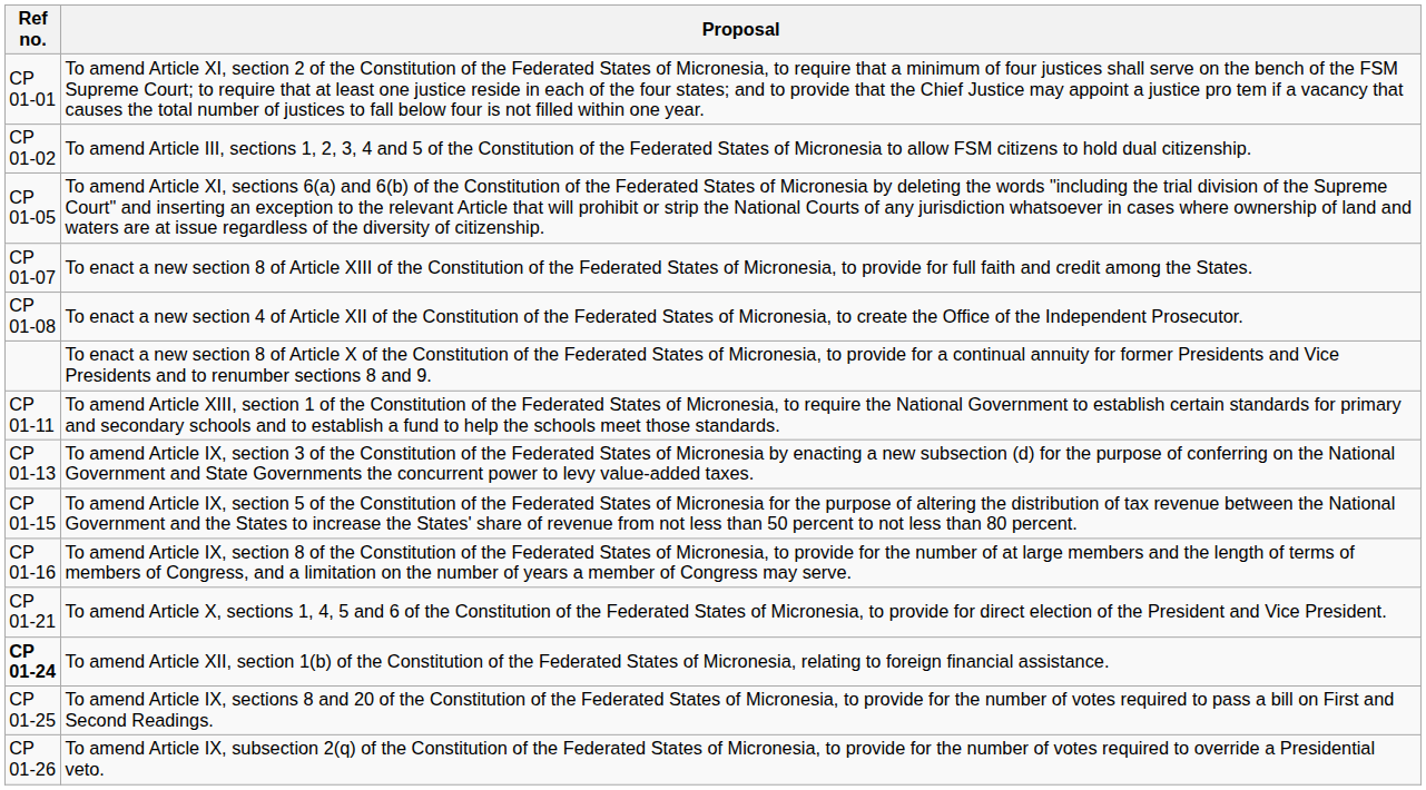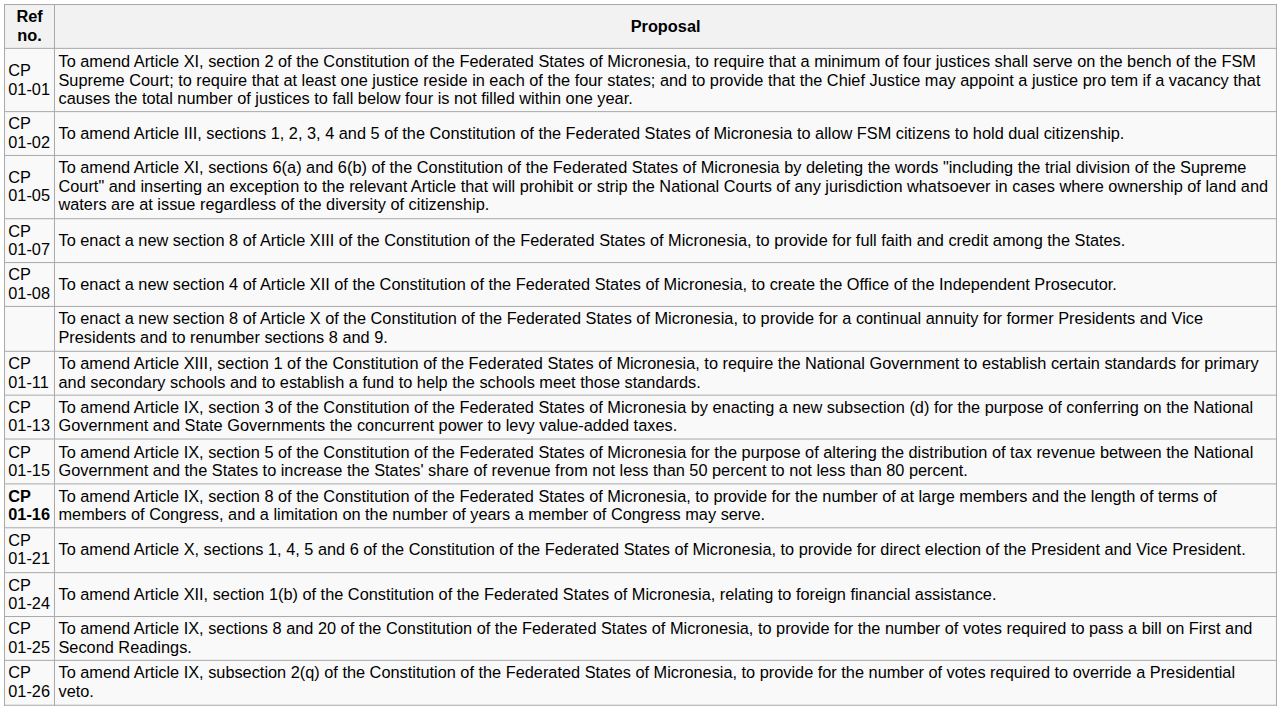CP 01-16 | Ref no.: normal -> bold
CP 01-24 | Ref no.: bold -> normal
